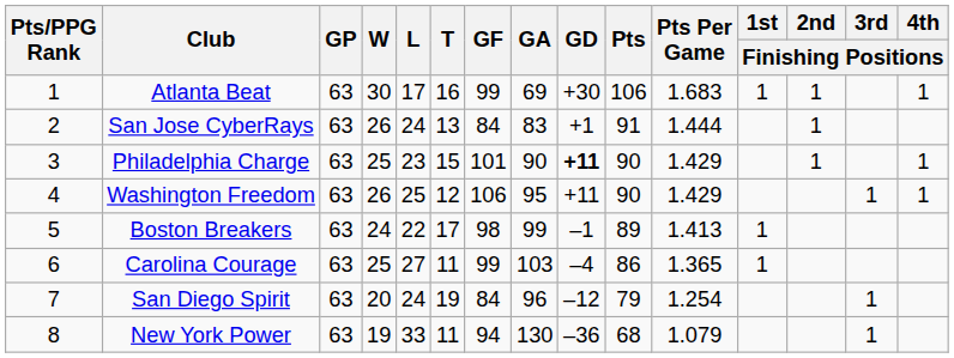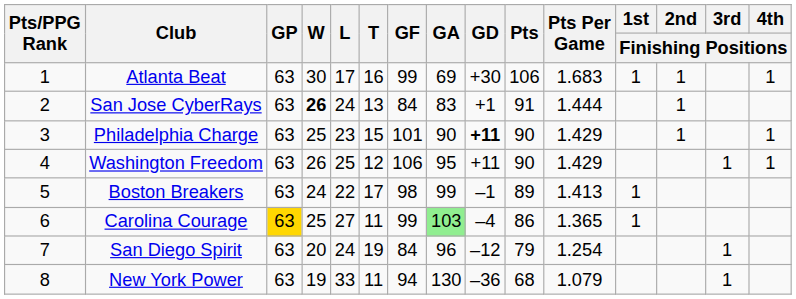San Jose CyberRays | W: normal -> bold
Carolina Courage | GP: no background -> gold background
Carolina Courage | GA: no background -> lightgreen background
